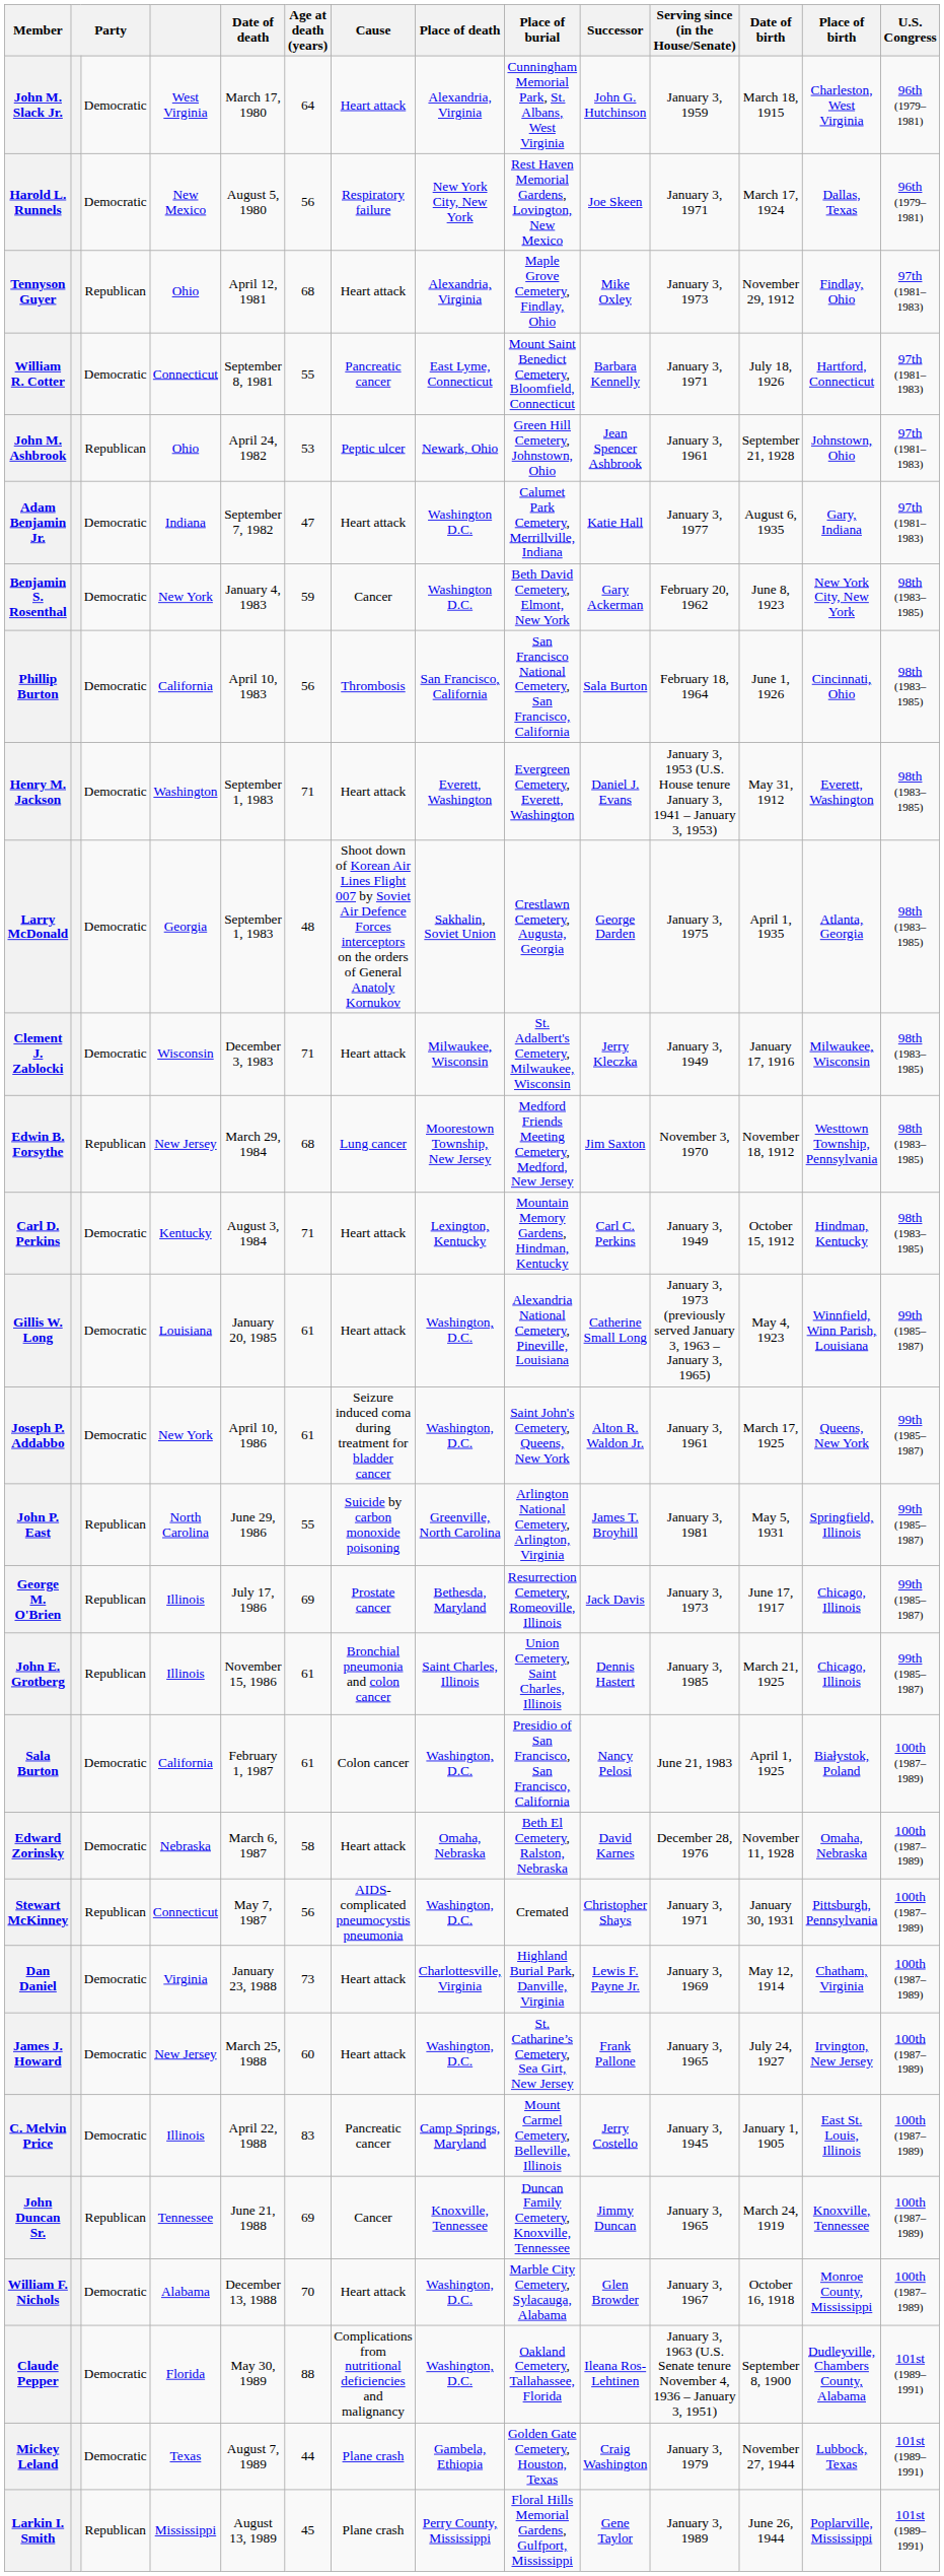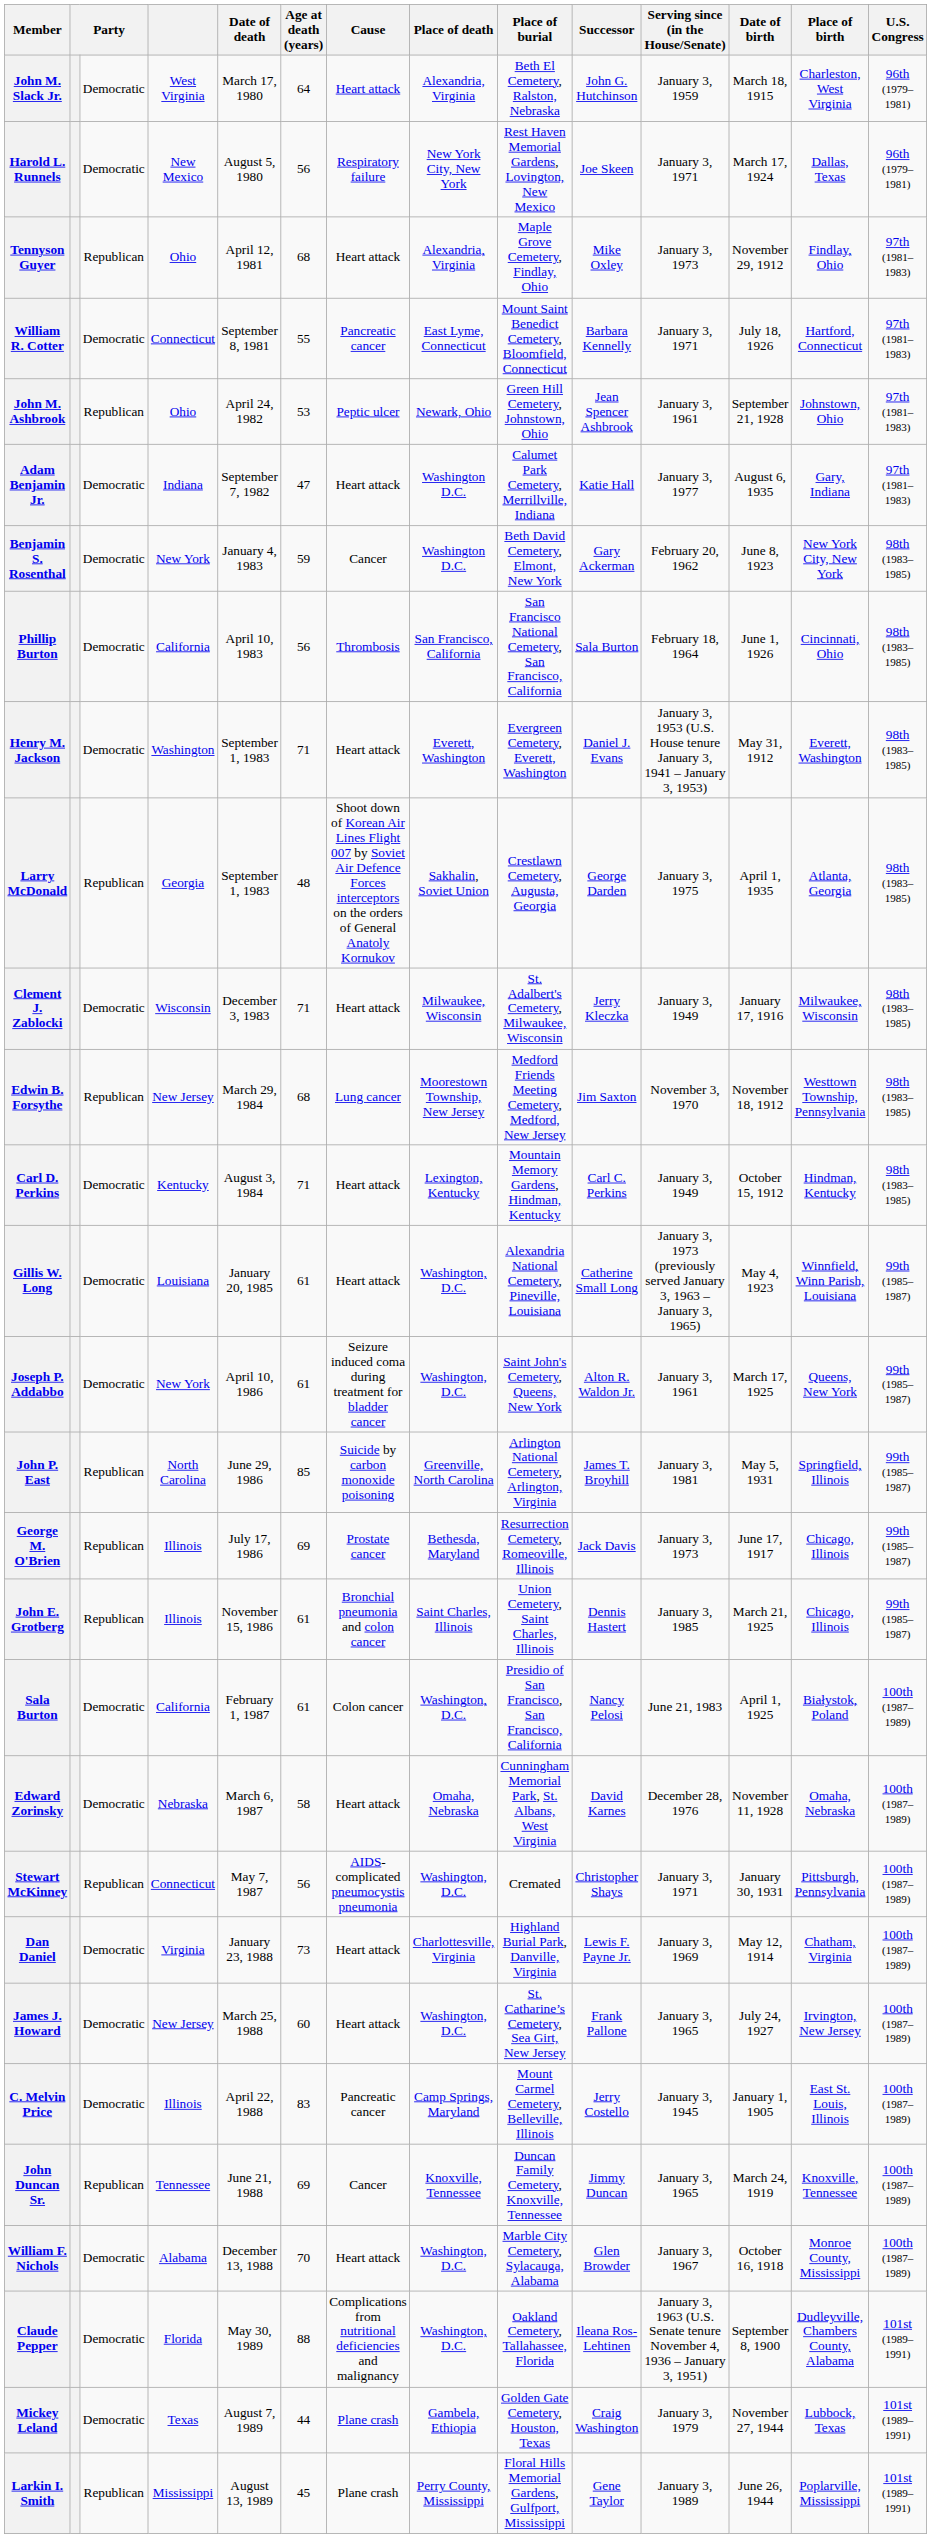John M. Slack Jr. | Place of burial: Cunningham Memorial Park, St. Albans, West Virginia -> Beth El Cemetery, Ralston, Nebraska
Larry McDonald | column 3: Democratic -> Republican
John P. East | Age at death (years): 55 -> 85
Edward Zorinsky | Place of burial: Beth El Cemetery, Ralston, Nebraska -> Cunningham Memorial Park, St. Albans, West Virginia
